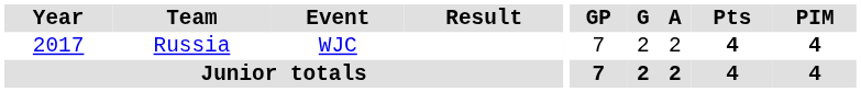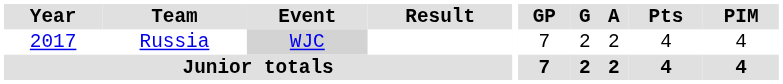Russia | Event: no background -> lightgrey background
Russia | Pts: bold -> normal
Russia | PIM: bold -> normal
